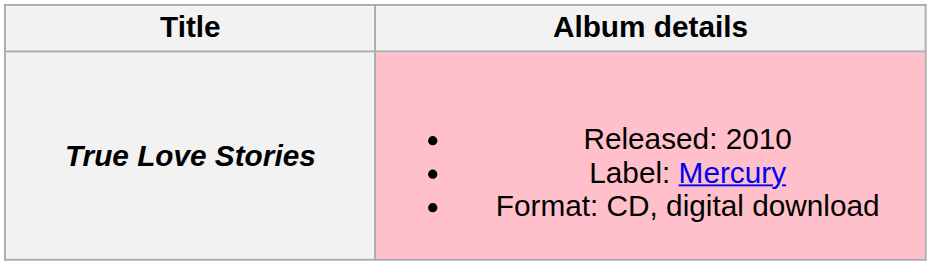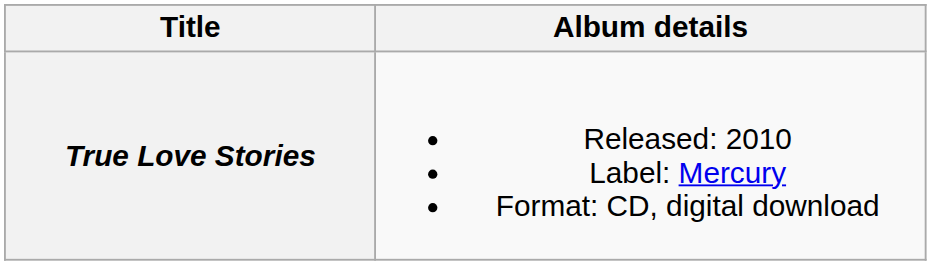True Love Stories | Album details: pink background -> no background
